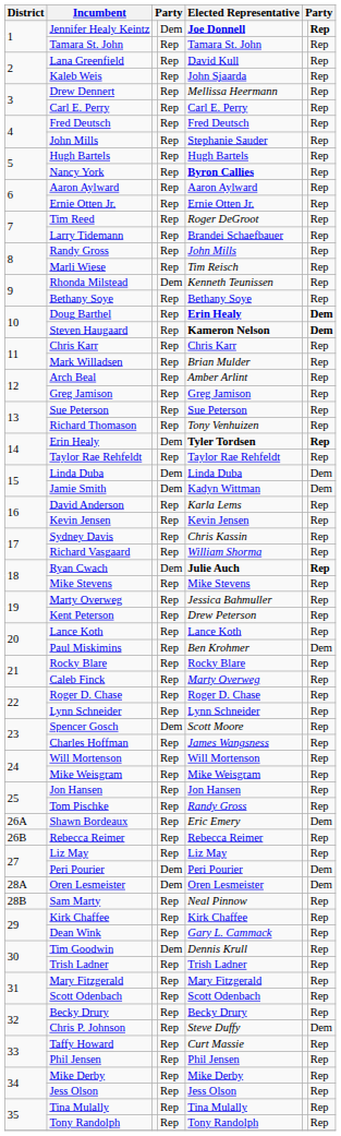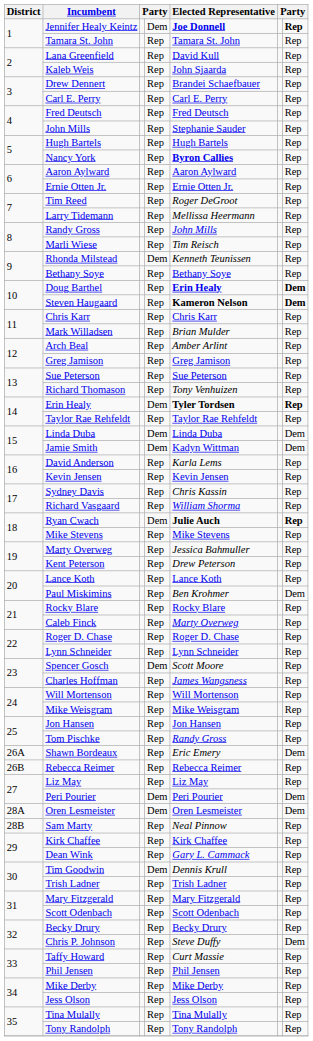Drew Dennert | Elected Representative: Mellissa Heermann -> Brandei Schaefbauer
Larry Tidemann | Elected Representative: Brandei Schaefbauer -> Mellissa Heermann
